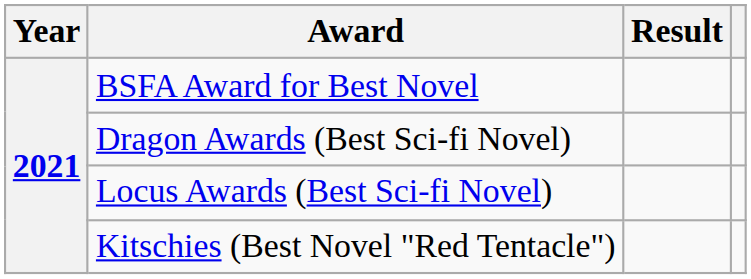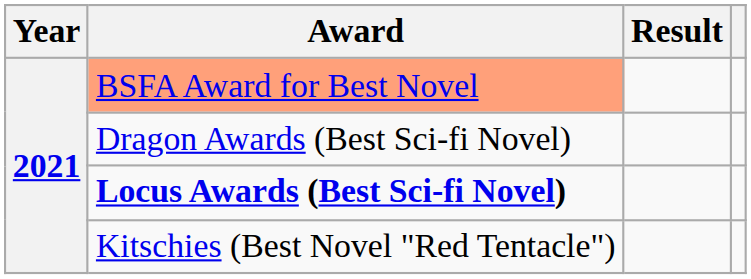BSFA Award for Best Novel | Award: no background -> lightsalmon background
Locus Awards (Best Sci-fi Novel) | Award: normal -> bold
